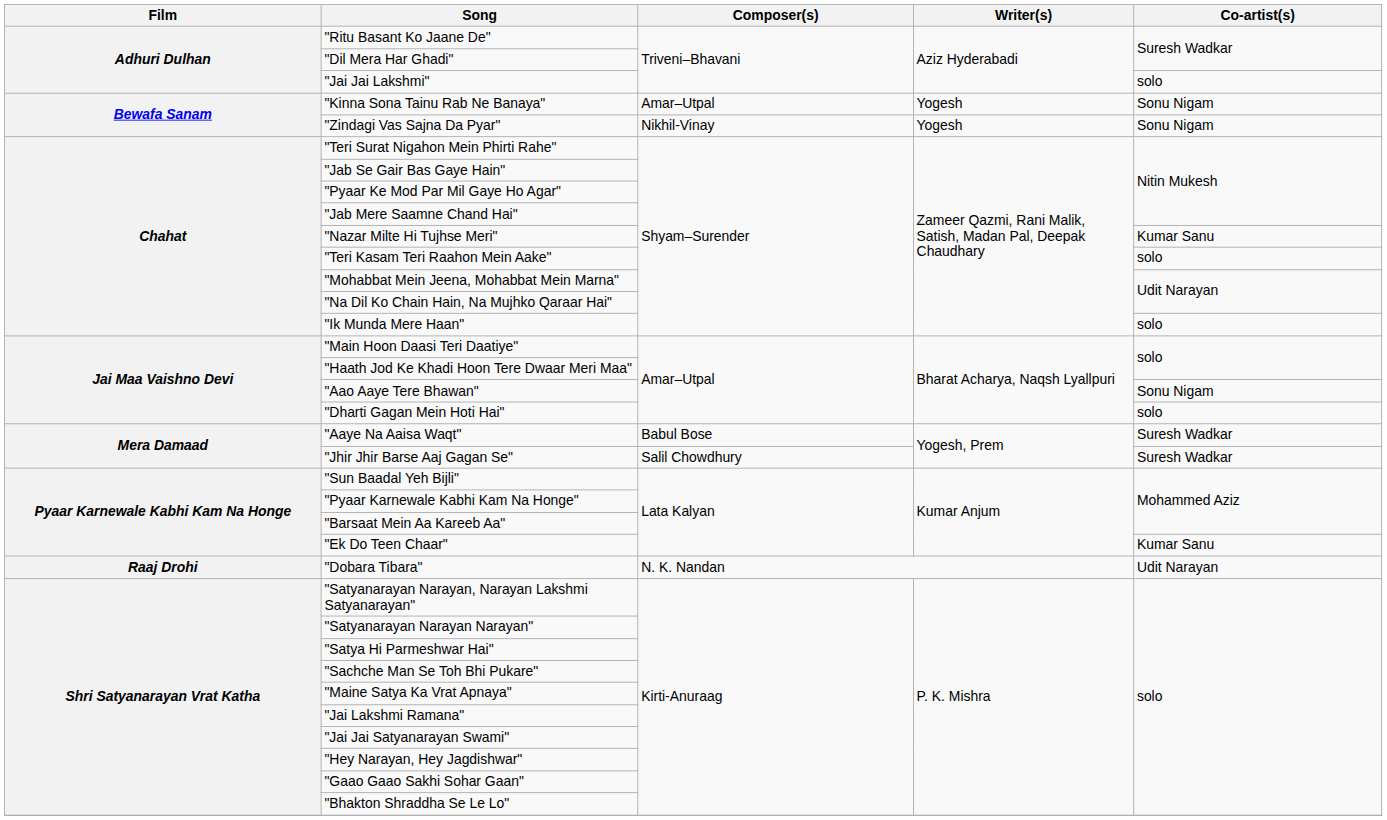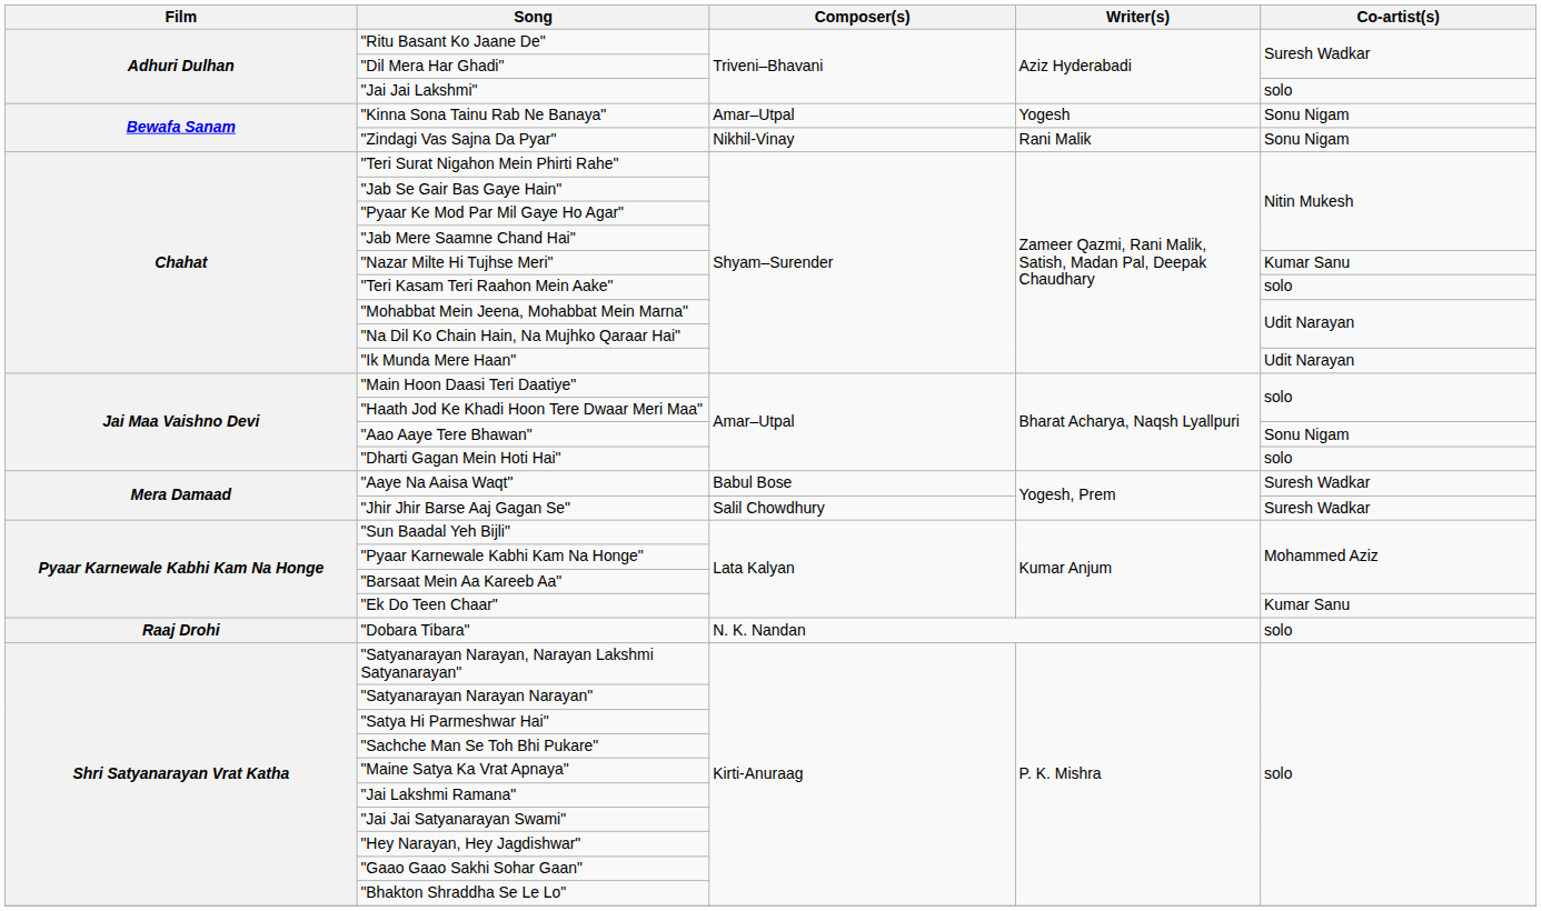"Zindagi Vas Sajna Da Pyar" | Writer(s): Yogesh -> Rani Malik
"Ik Munda Mere Haan" | Co-artist(s): solo -> Udit Narayan
"Dobara Tibara" | Co-artist(s): Udit Narayan -> solo
